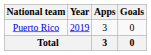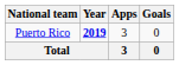Puerto Rico | Year: normal -> bold
